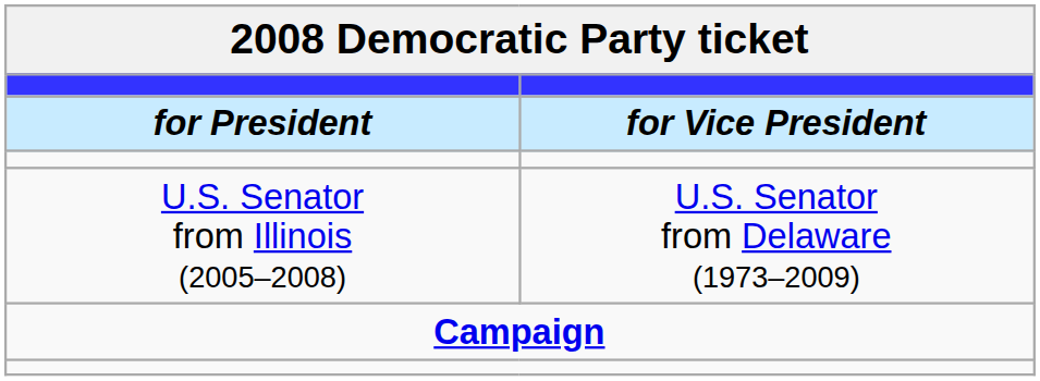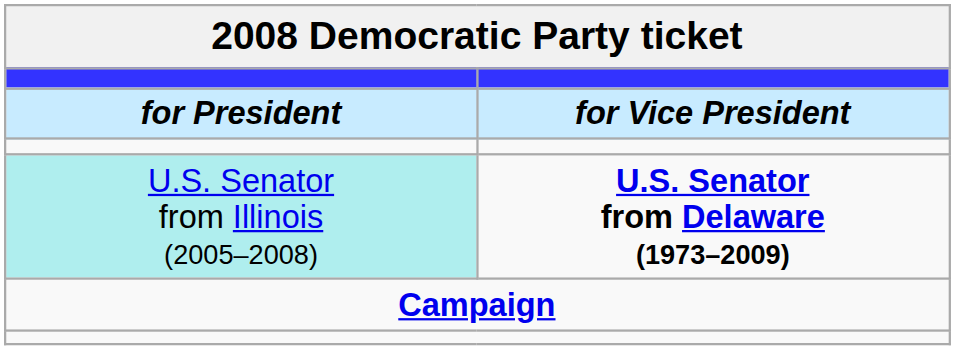U.S. Senator from Illinois (2005–2008) | column 1: no background -> paleturquoise background
U.S. Senator from Illinois (2005–2008) | column 2: normal -> bold
